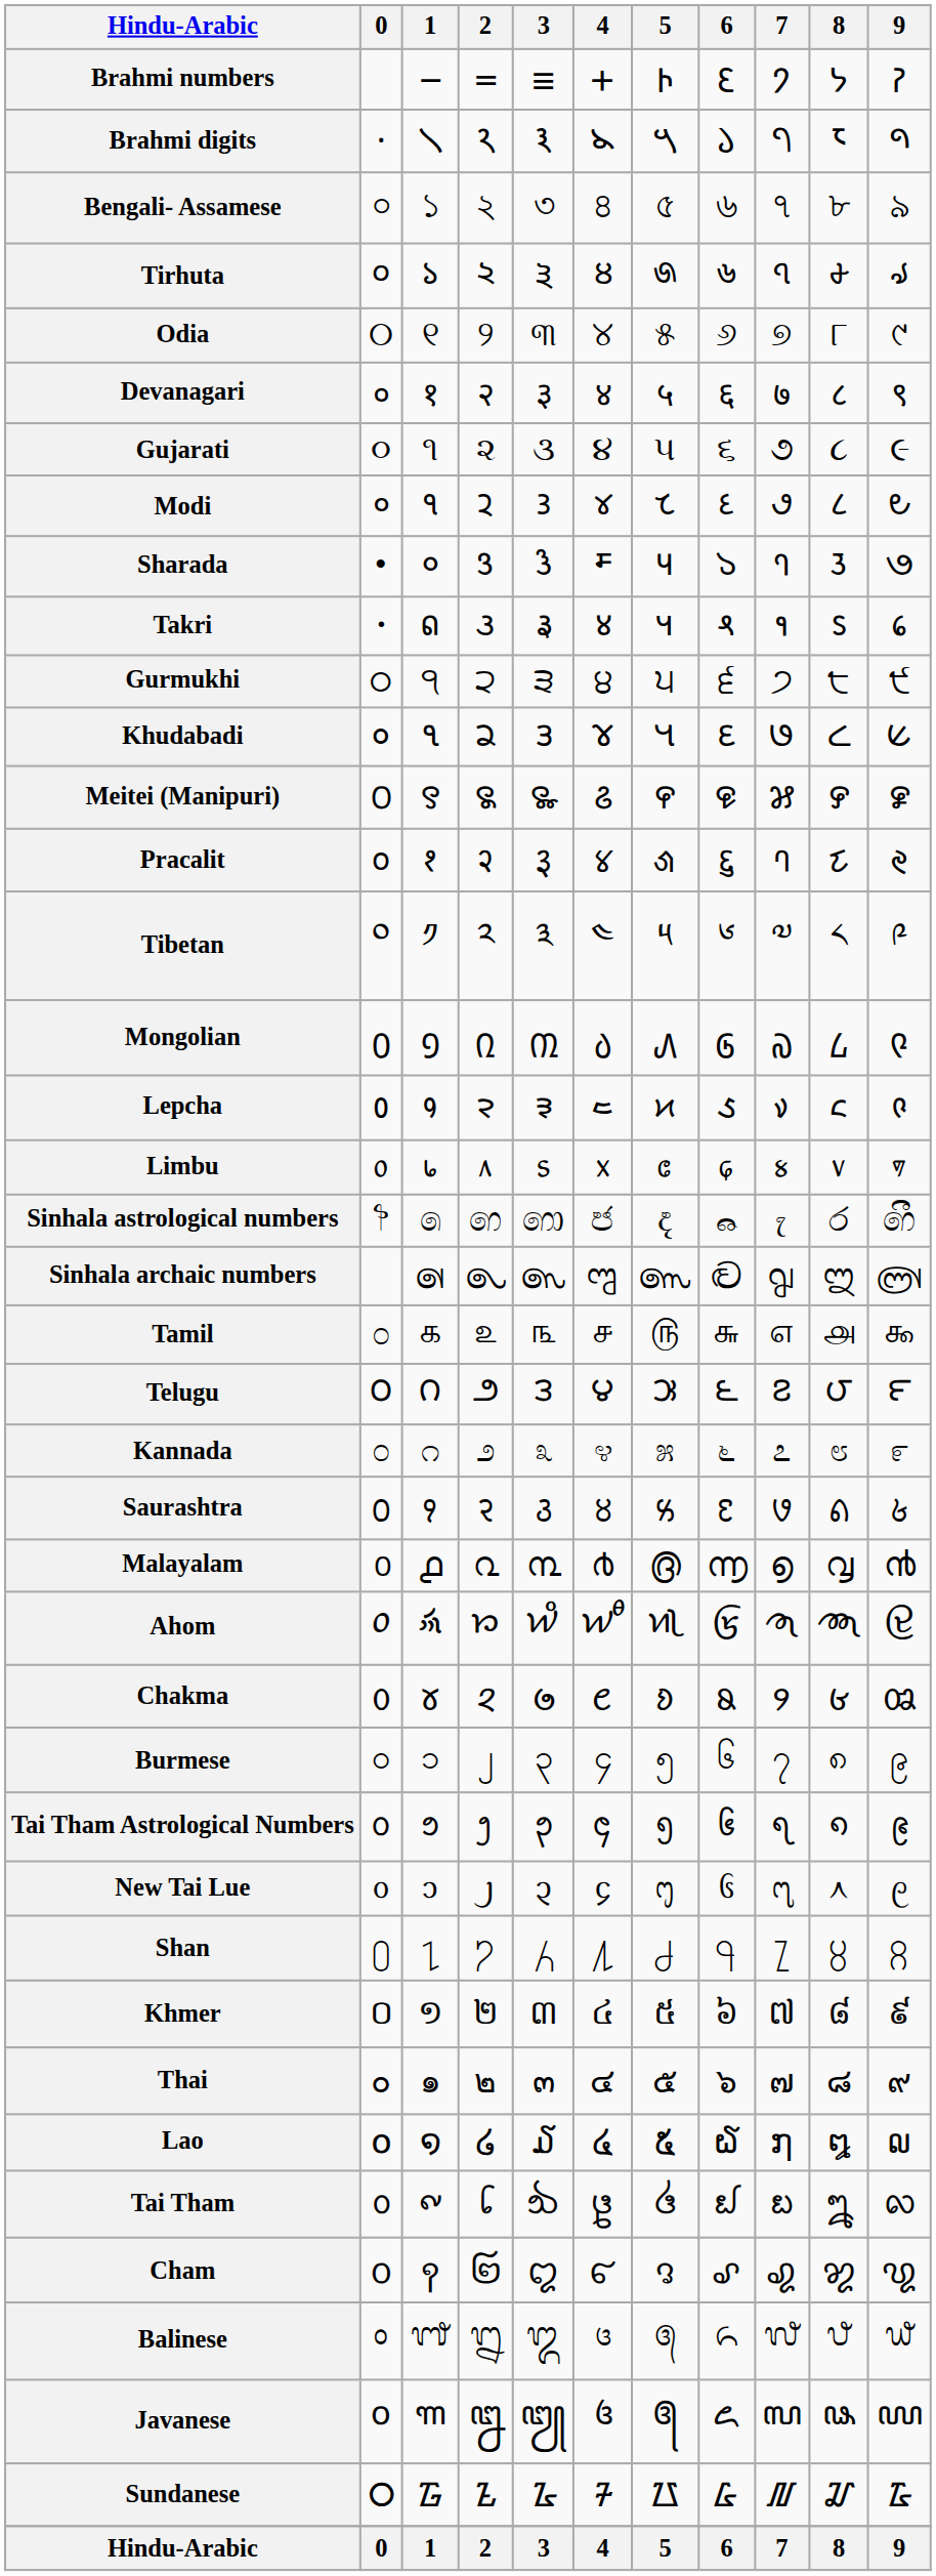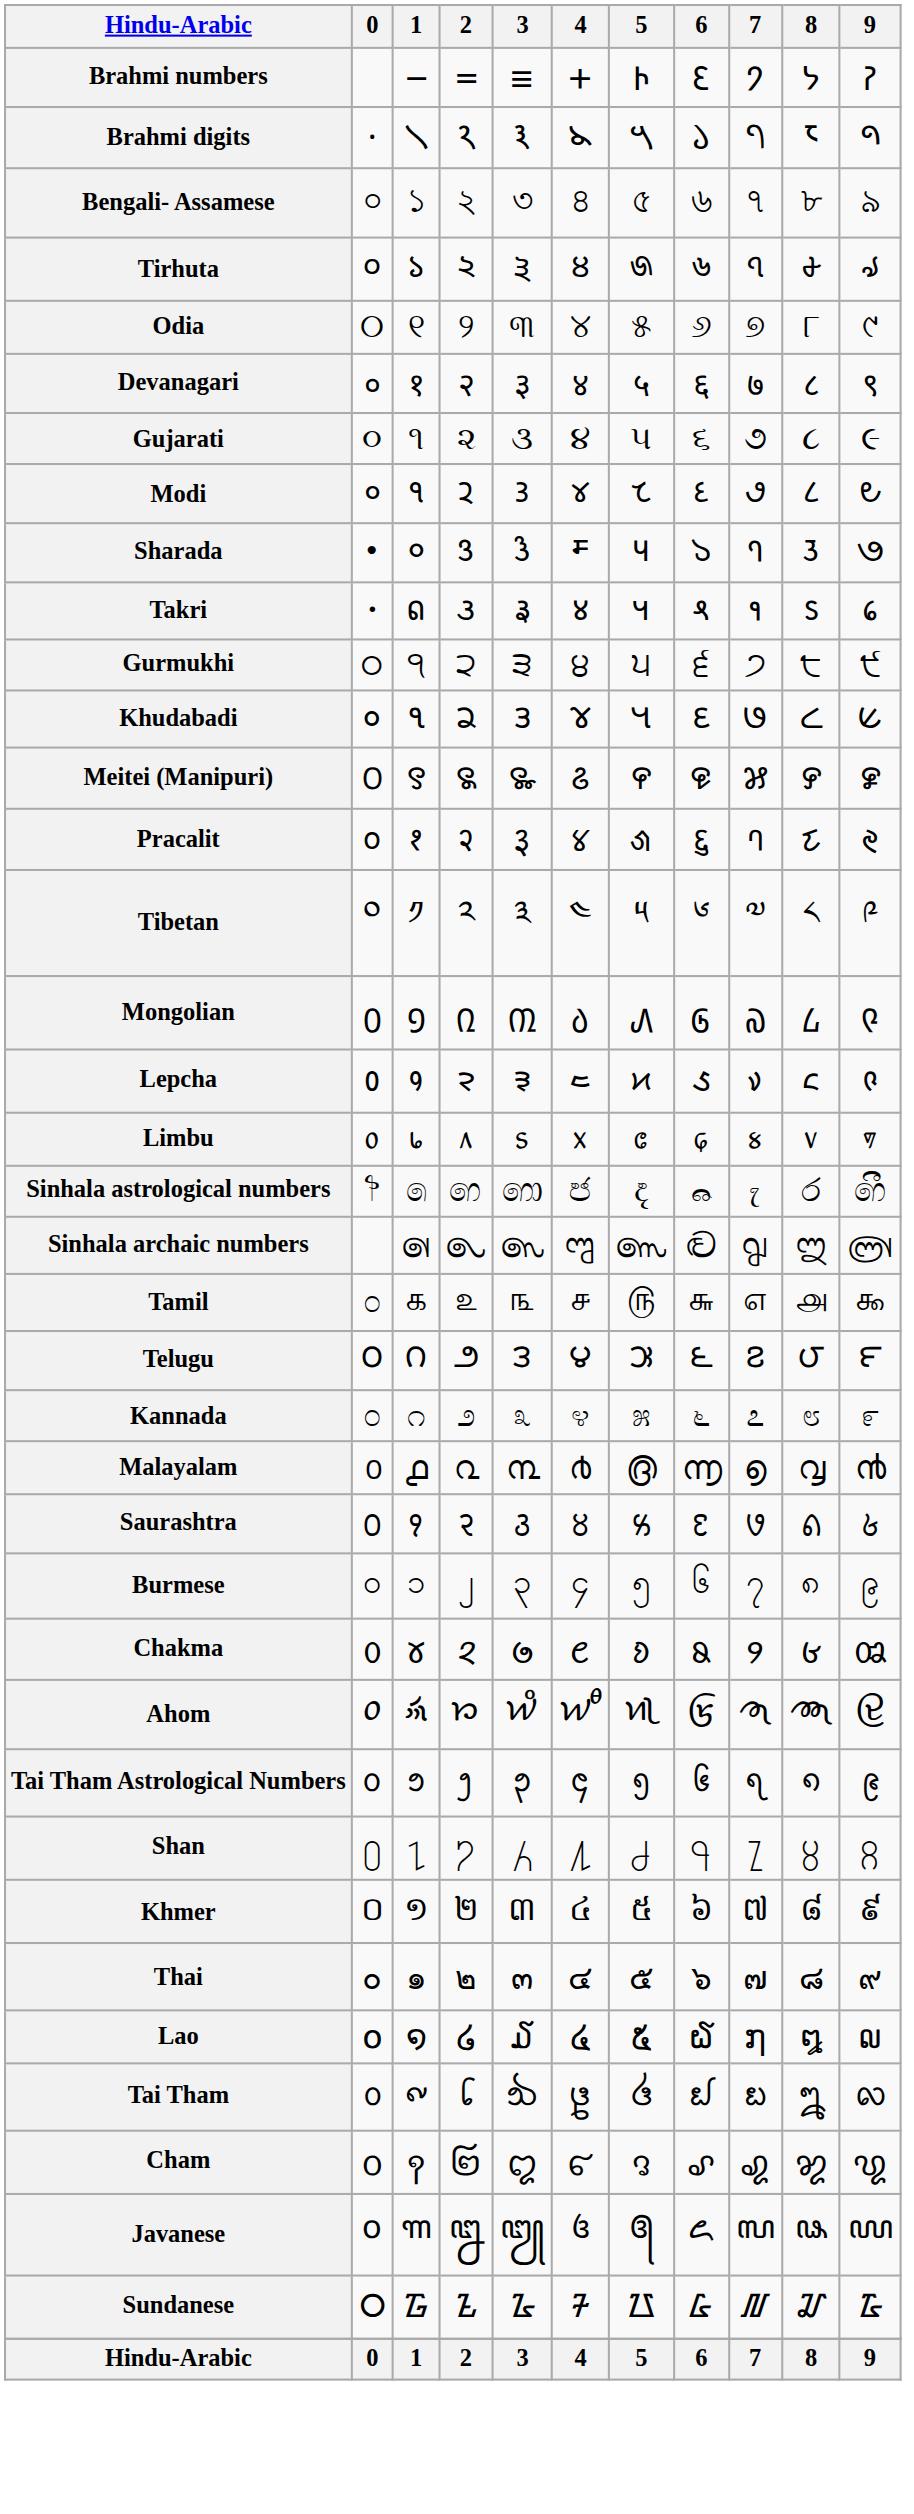rows swapped: Malayalam <-> Saurashtra
rows swapped: Ahom <-> Burmese
- row: New Tai Lue | ᧐ | ᧑ | ᧒ | ᧓ | ᧔ | ᧕ | ᧖ | ᧗ | ᧘ | ᧙
- row: Balinese | ᭐ | ᭑ | ᭒ | ᭓ | ᭔ | ᭕ | ᭖ | ᭗ | ᭘ | ᭙
